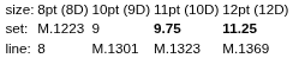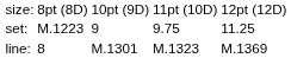set: | column 4: bold -> normal
set: | column 5: bold -> normal
